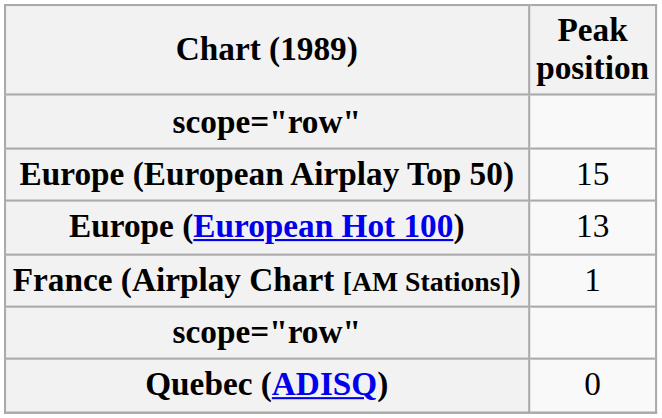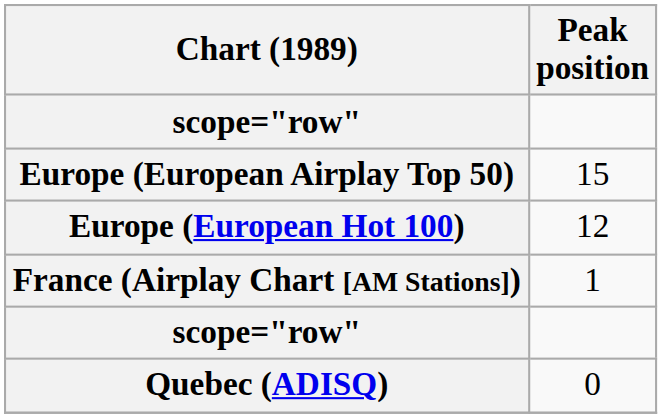Europe (European Hot 100) | Peak position: 13 -> 12
